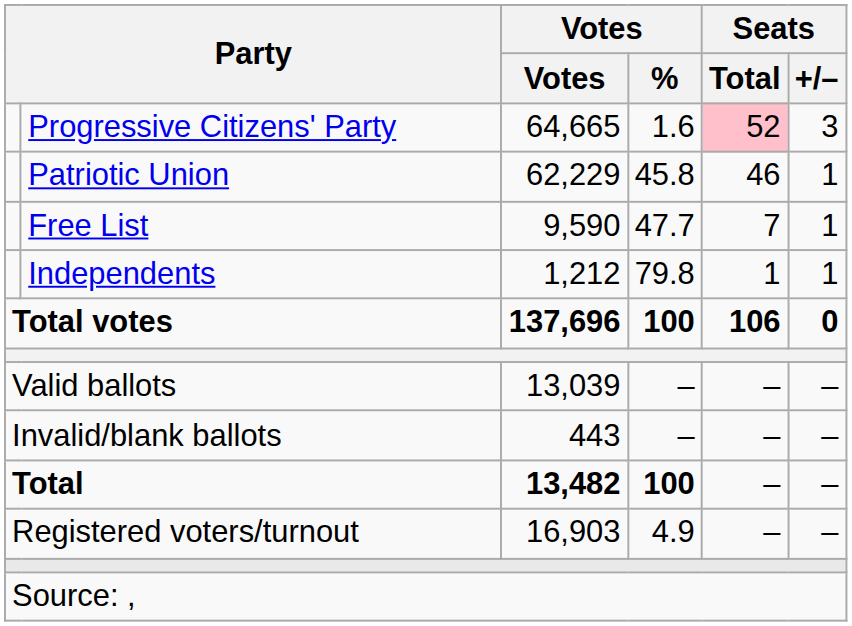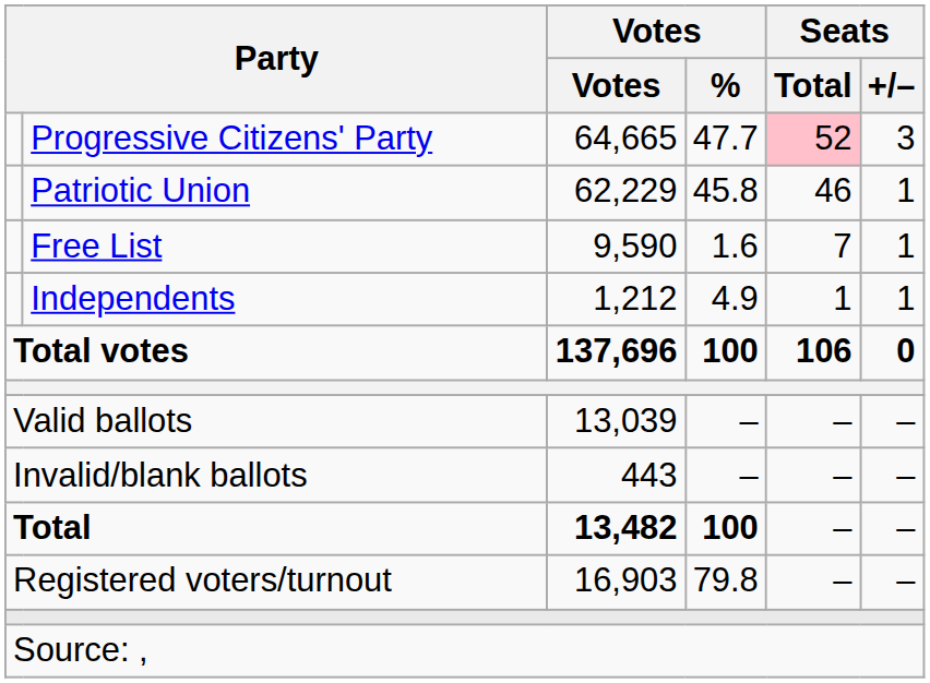Progressive Citizens' Party | Votes / %: 1.6 -> 47.7
Free List | Votes / %: 47.7 -> 1.6
Independents | Votes / %: 79.8 -> 4.9
Registered voters/turnout | Votes / %: 4.9 -> 79.8
